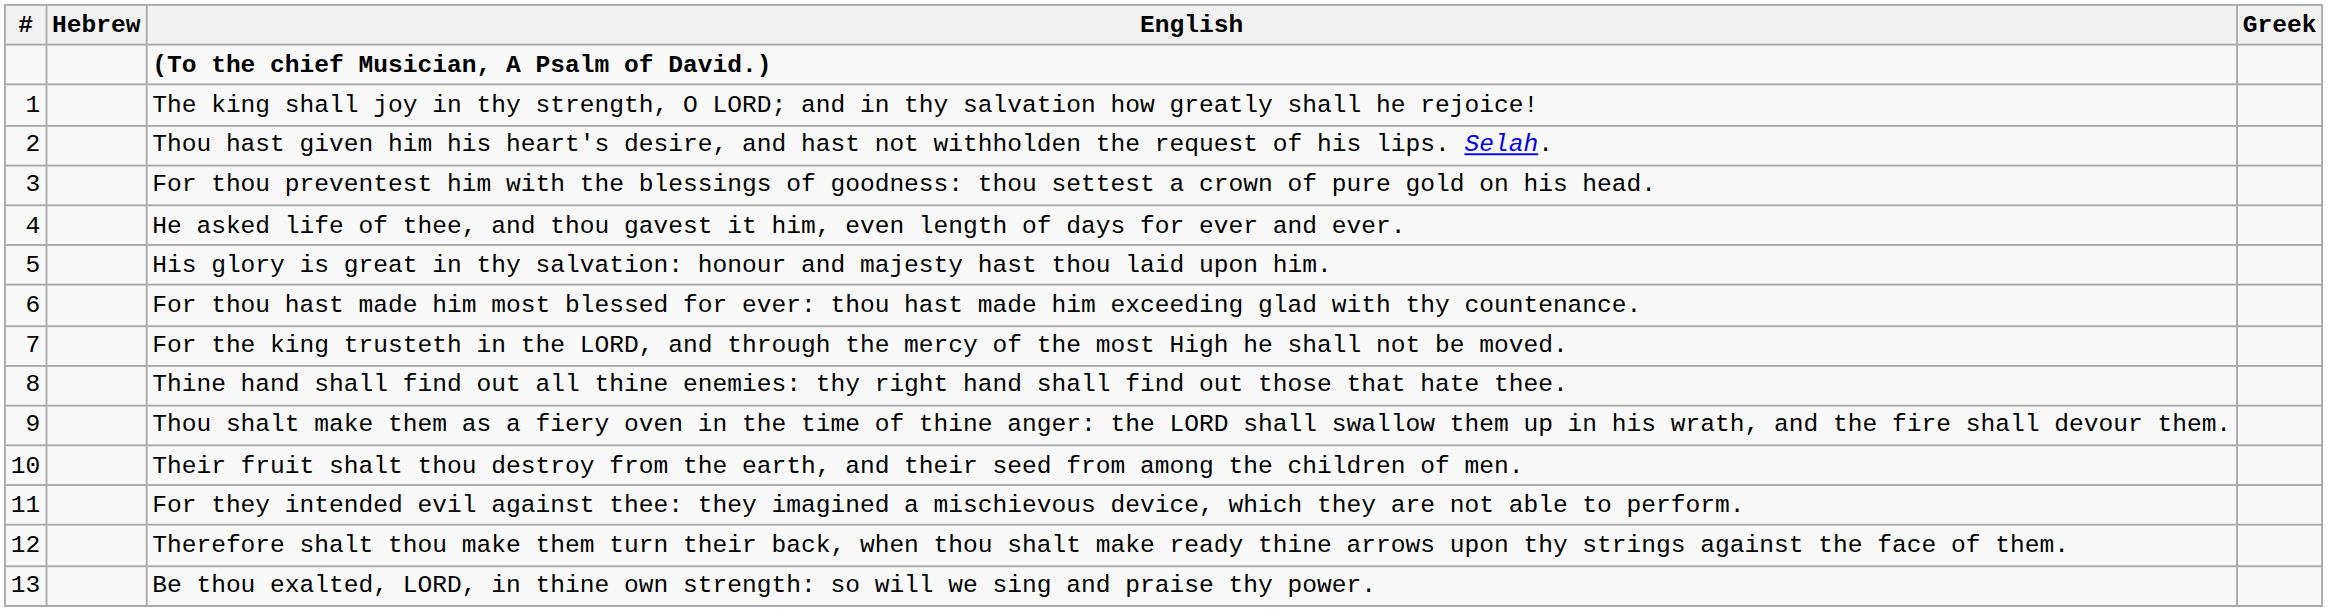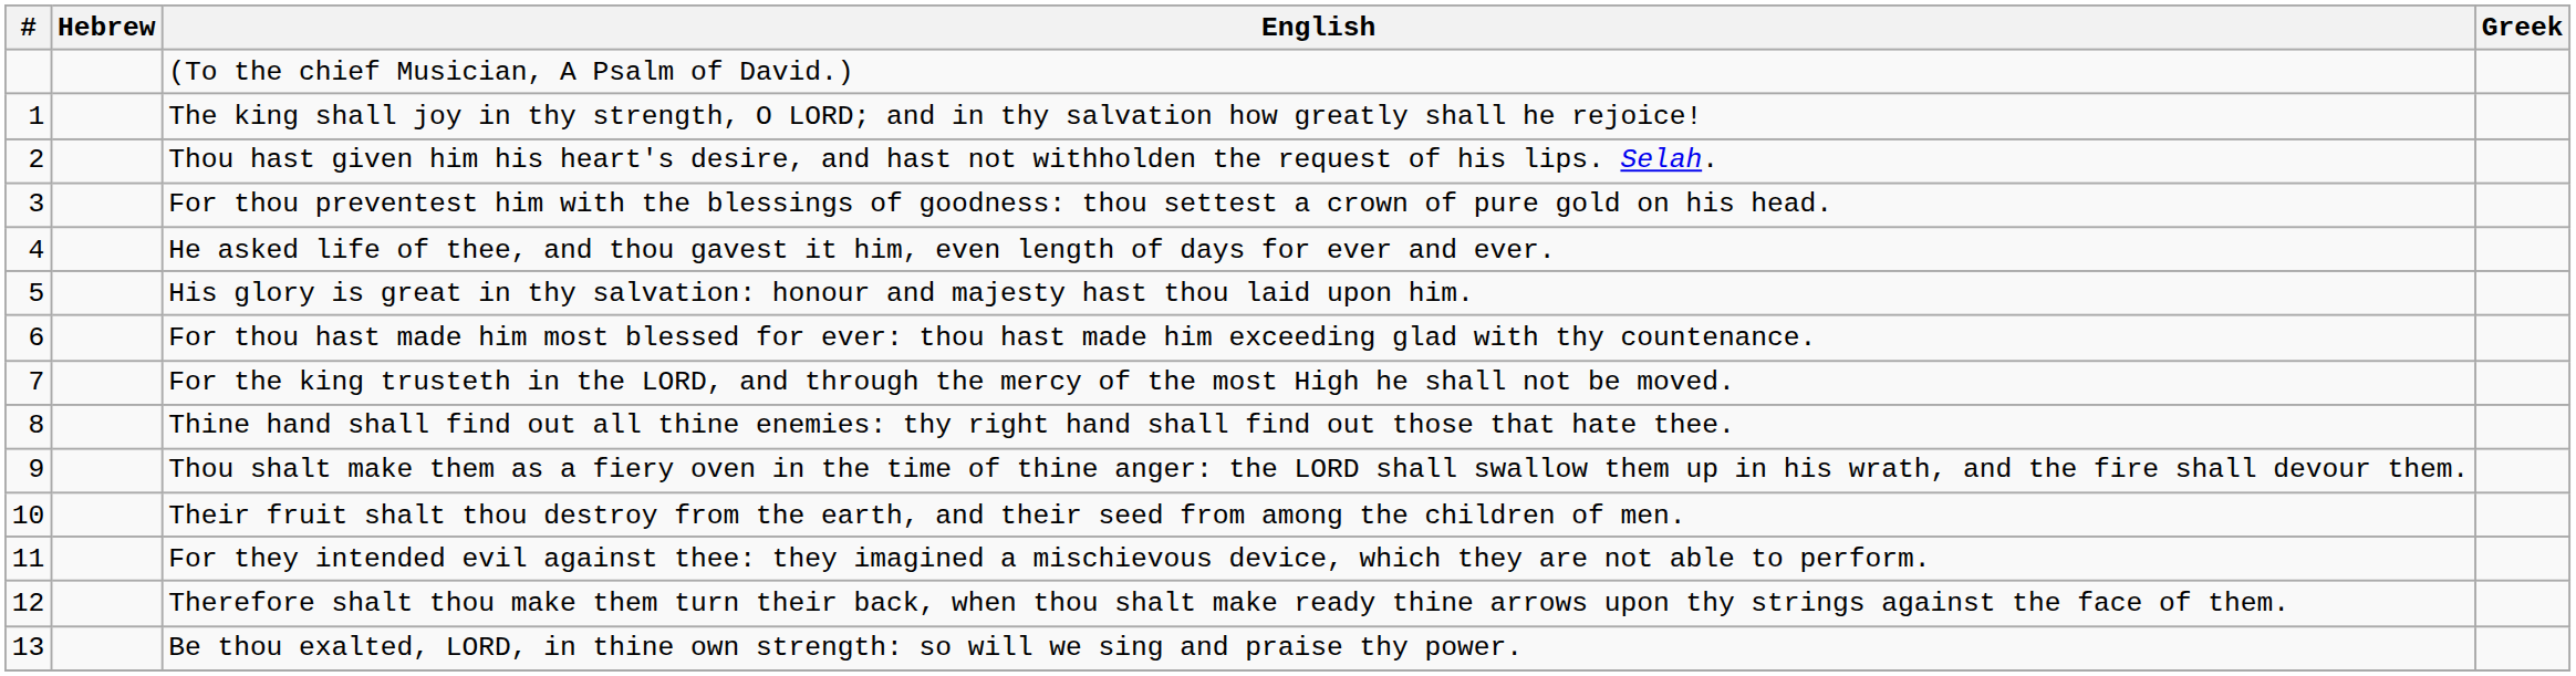(To the chief Musician, A Psalm of David.) | English: bold -> normal
